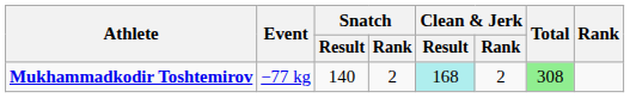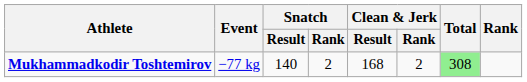Mukhammadkodir Toshtemirov | Clean & Jerk / Result: paleturquoise background -> no background
